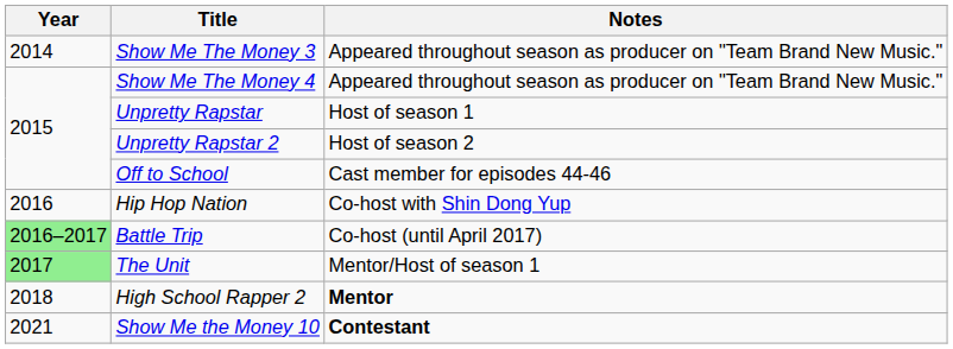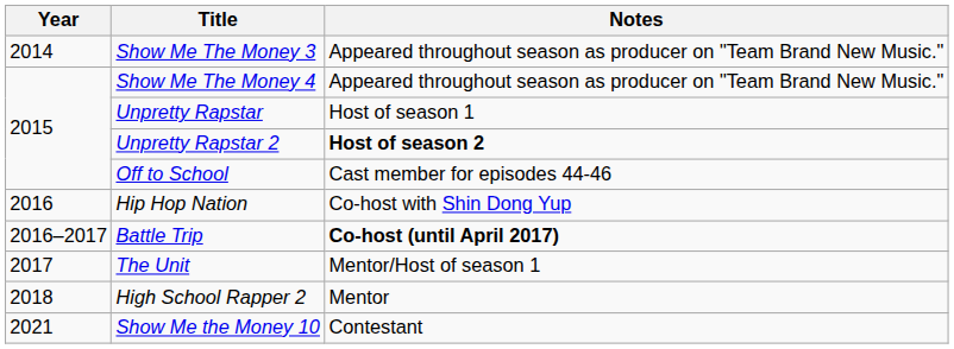Unpretty Rapstar 2 | Notes: normal -> bold
Battle Trip | Year: lightgreen background -> no background
Battle Trip | Notes: normal -> bold
The Unit | Year: lightgreen background -> no background
High School Rapper 2 | Notes: bold -> normal
Show Me the Money 10 | Notes: bold -> normal
